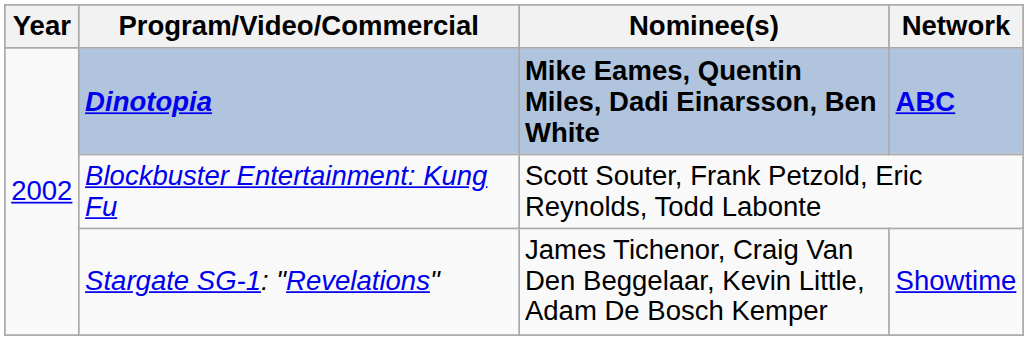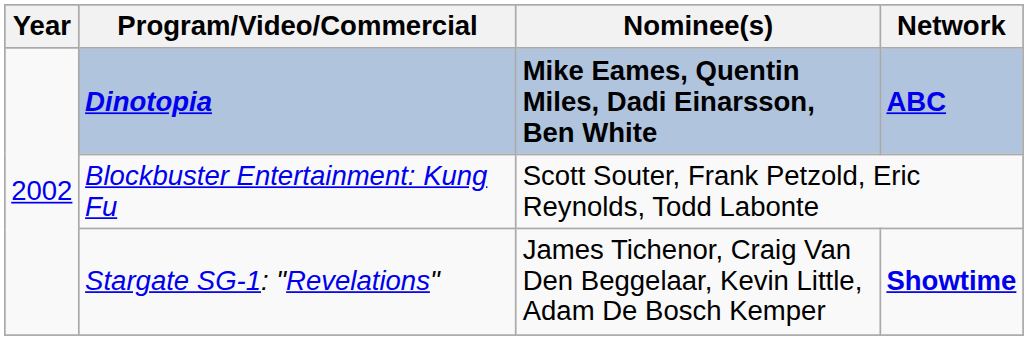Stargate SG-1: "Revelations" | Network: normal -> bold
